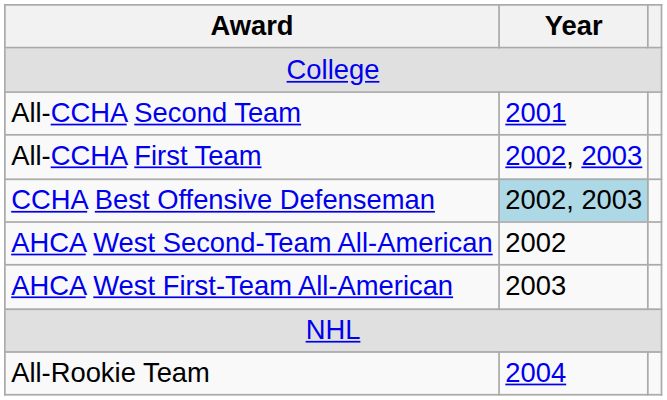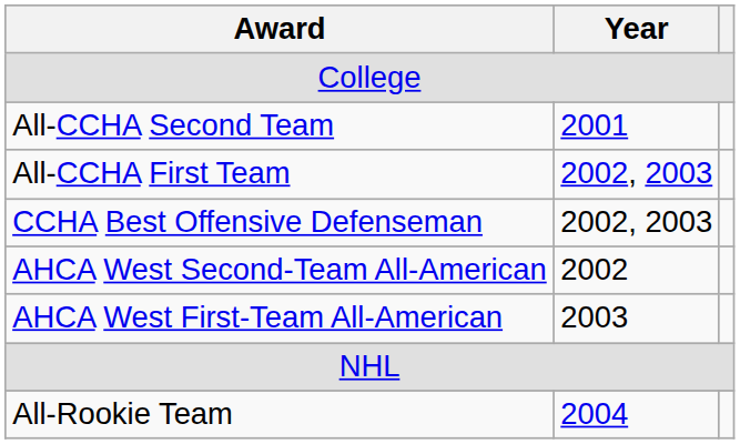CCHA Best Offensive Defenseman | Year: lightblue background -> no background
